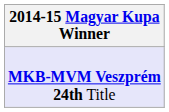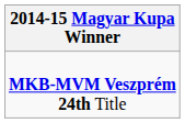row 2 | column 1: lavender background -> no background
